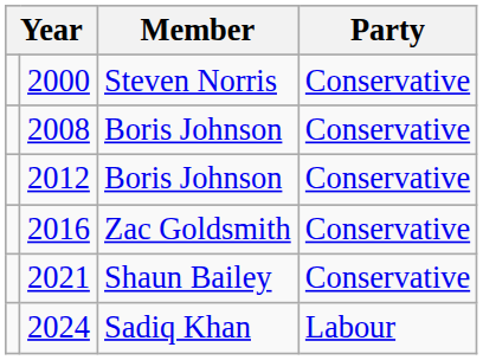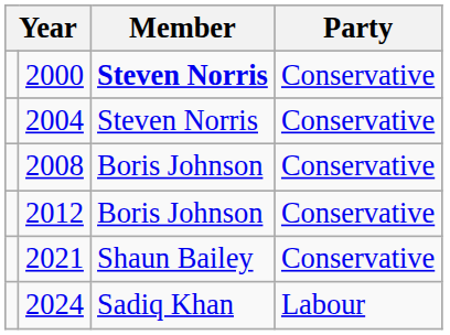2000 | Member: normal -> bold
+ row: 2004 | Steven Norris | Conservative
- row: 2016 | Zac Goldsmith | Conservative
